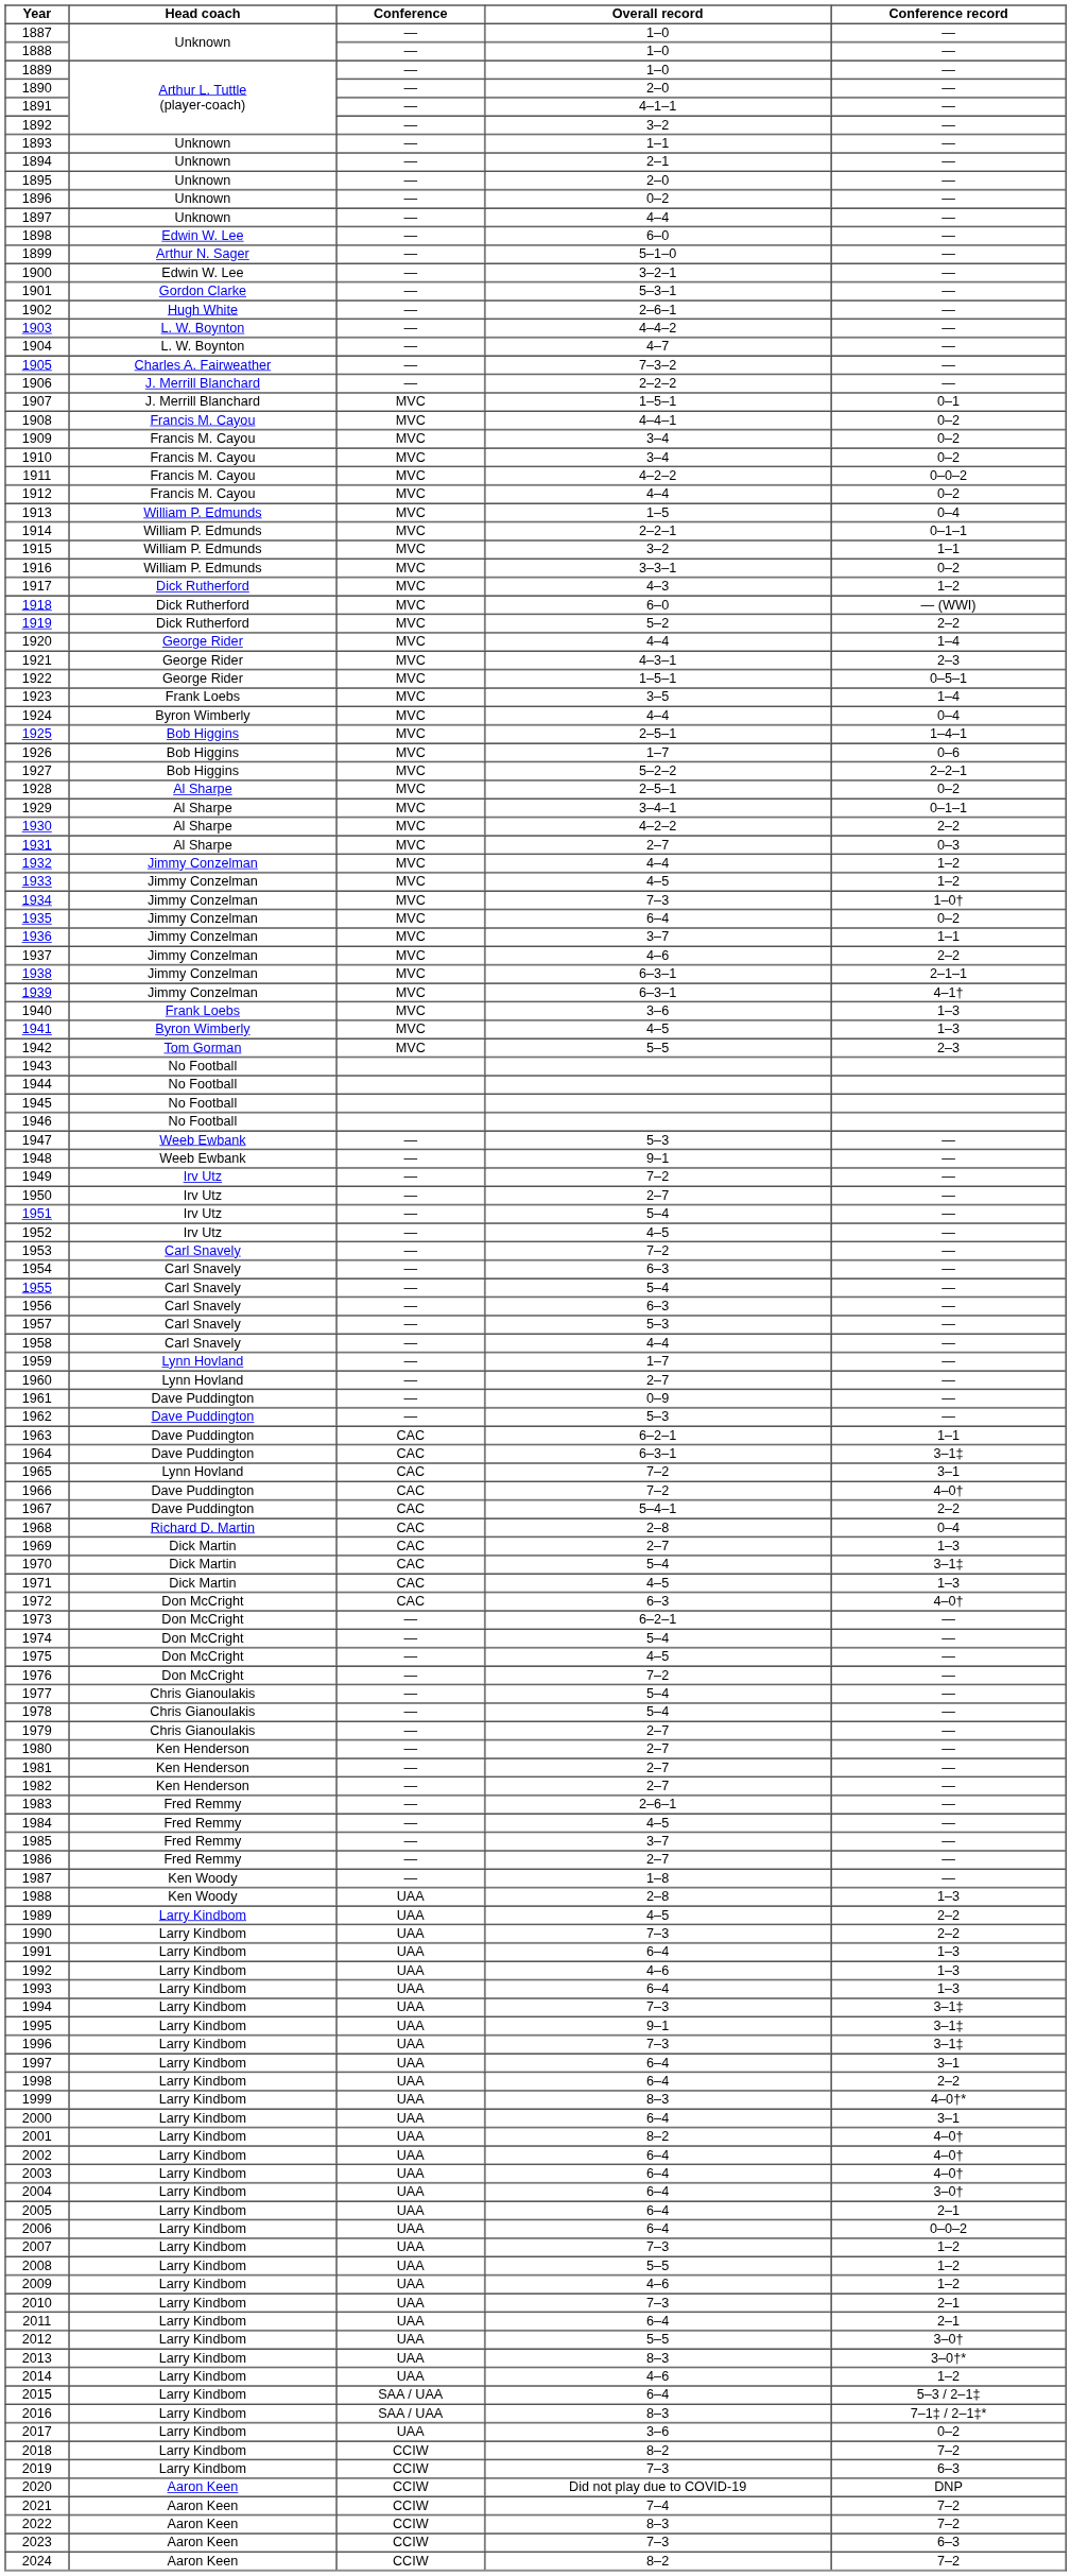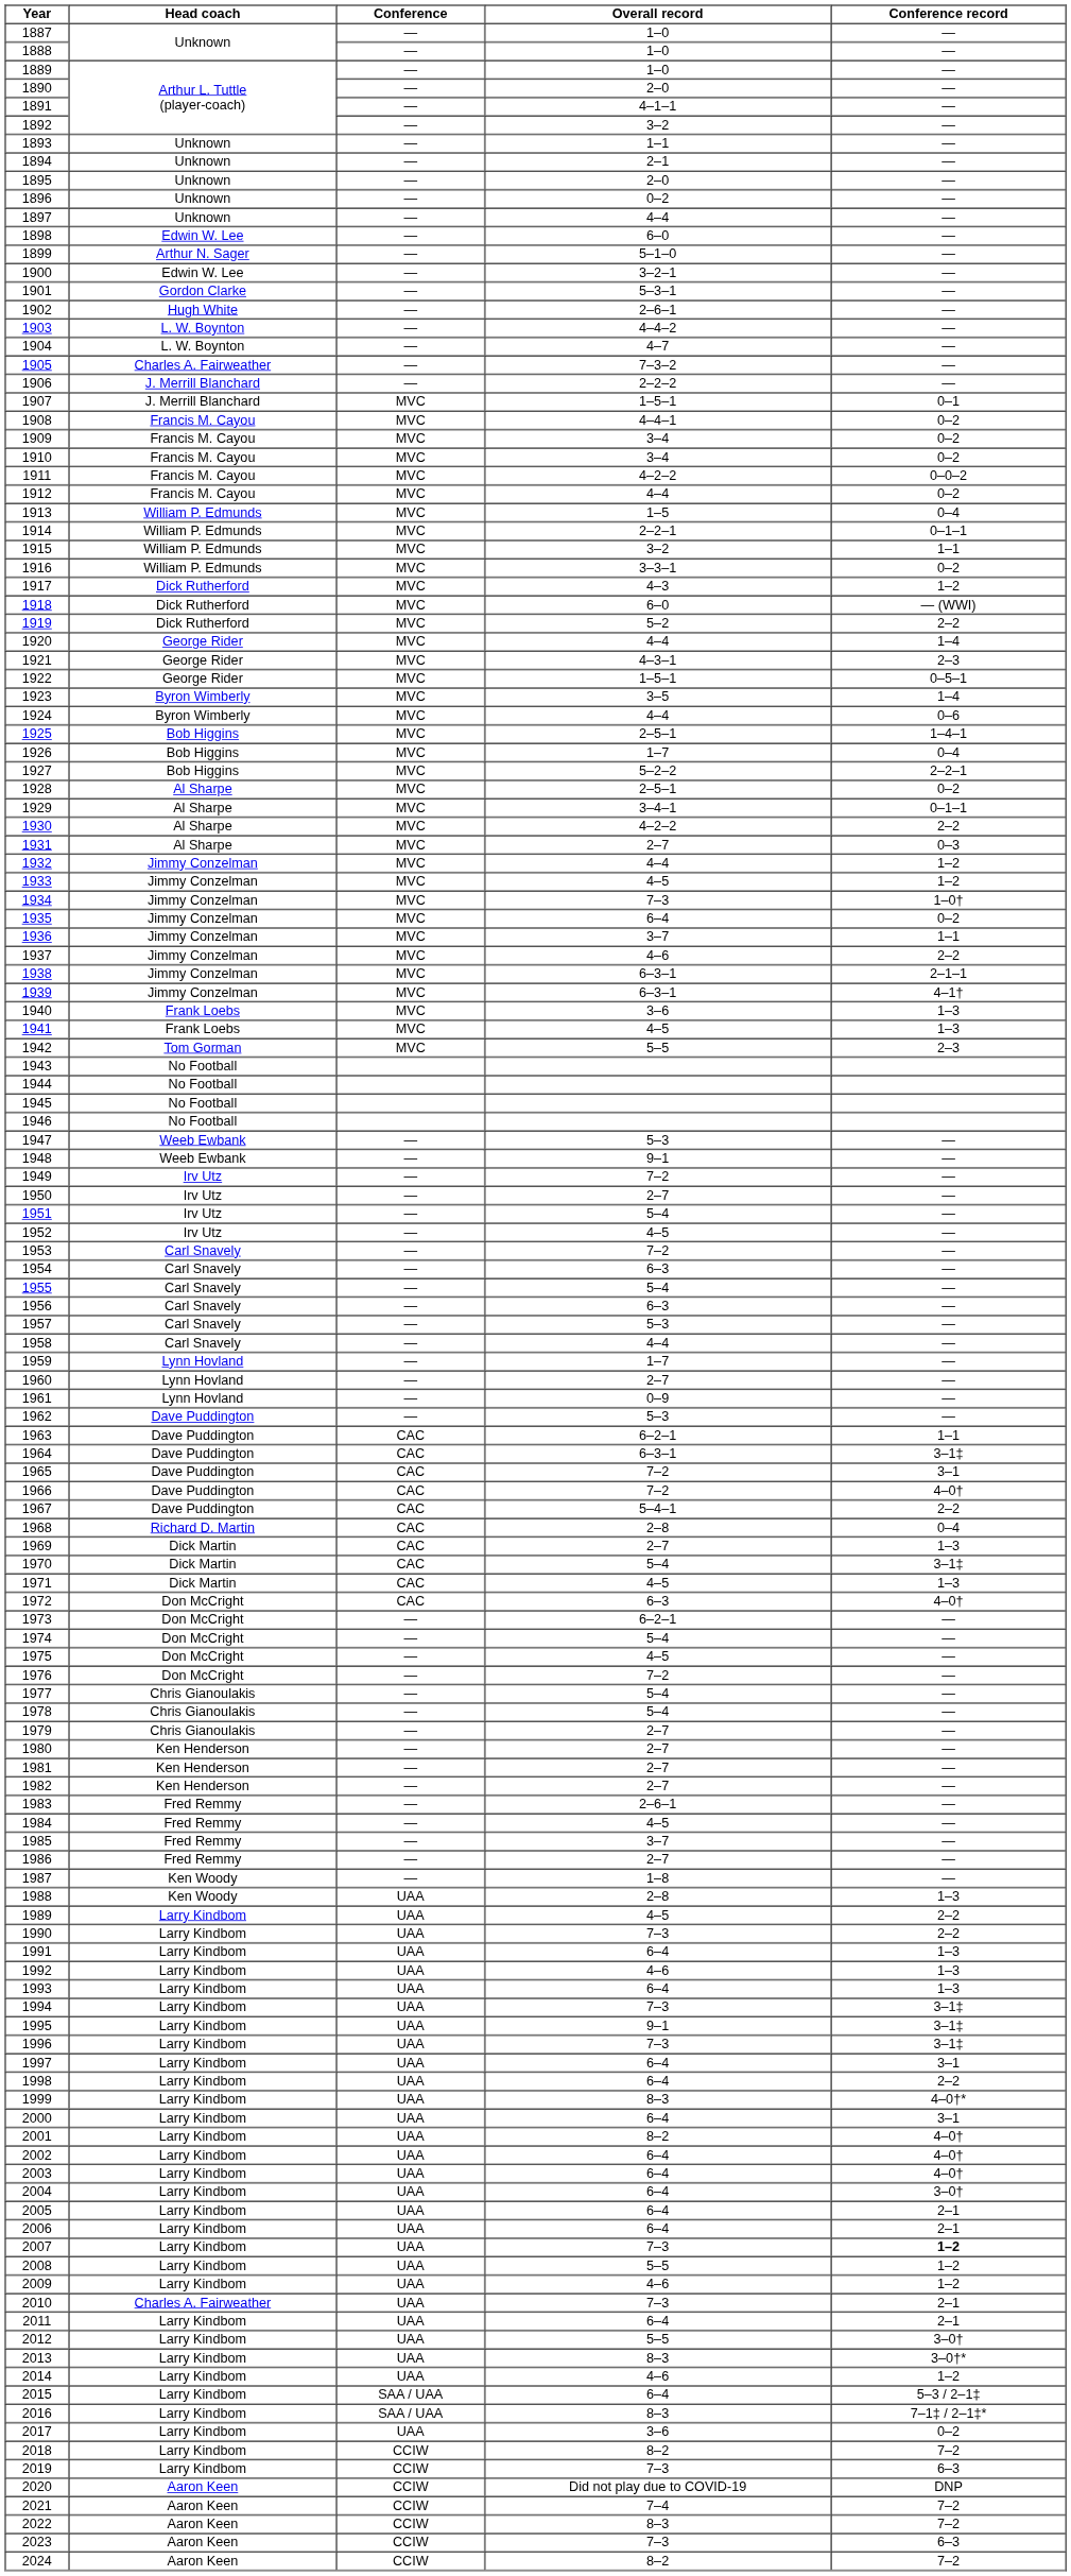1923 | Head coach: Frank Loebs -> Byron Wimberly
1924 | Conference record: 0–4 -> 0–6
1926 | Conference record: 0–6 -> 0–4
1941 | Head coach: Byron Wimberly -> Frank Loebs
1961 | Head coach: Dave Puddington -> Lynn Hovland
1965 | Head coach: Lynn Hovland -> Dave Puddington
2006 | Conference record: 0–0–2 -> 2–1
2007 | Conference record: normal -> bold
2010 | Head coach: Larry Kindbom -> Charles A. Fairweather
